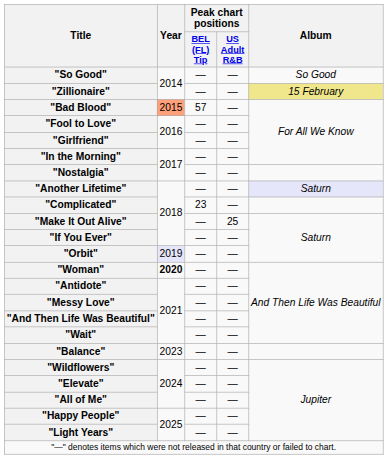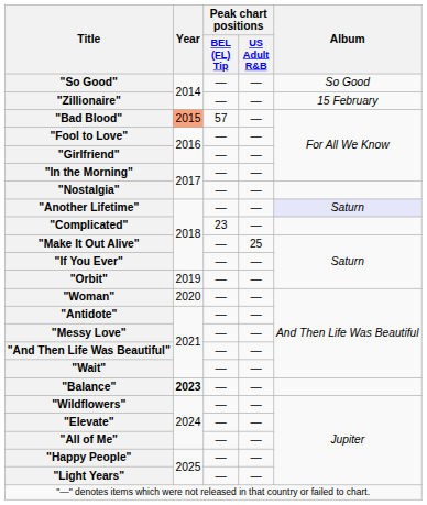"Zillionaire" | Album: khaki background -> no background
"Orbit" | Year: lavender background -> no background
"Woman" | Year: bold -> normal
"Balance" | Year: normal -> bold
